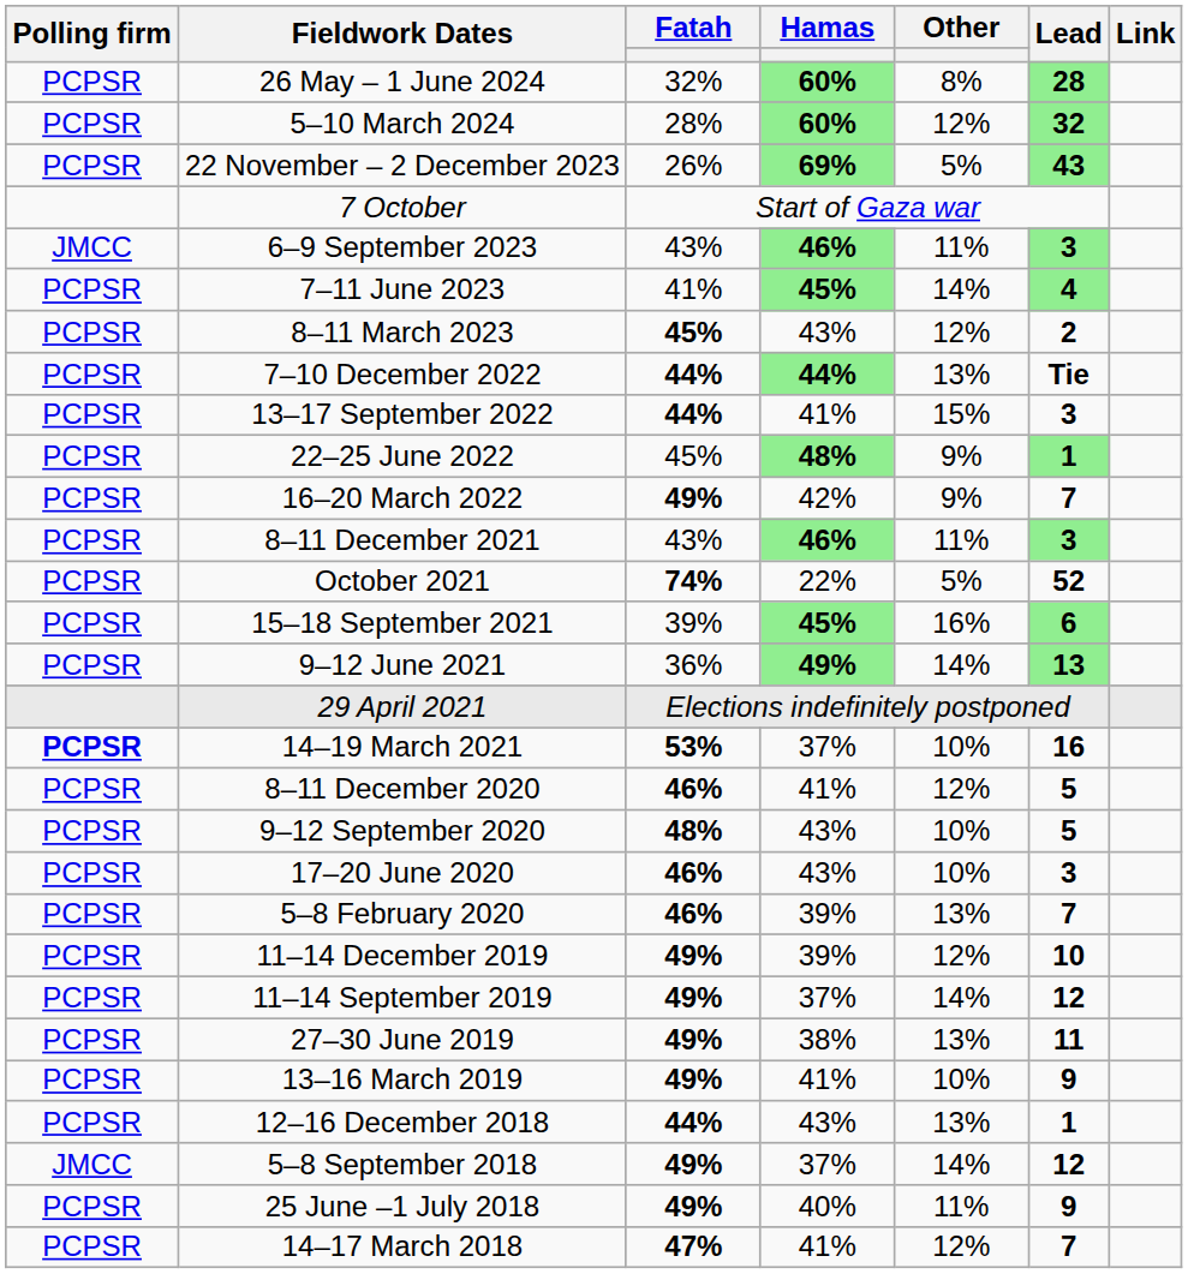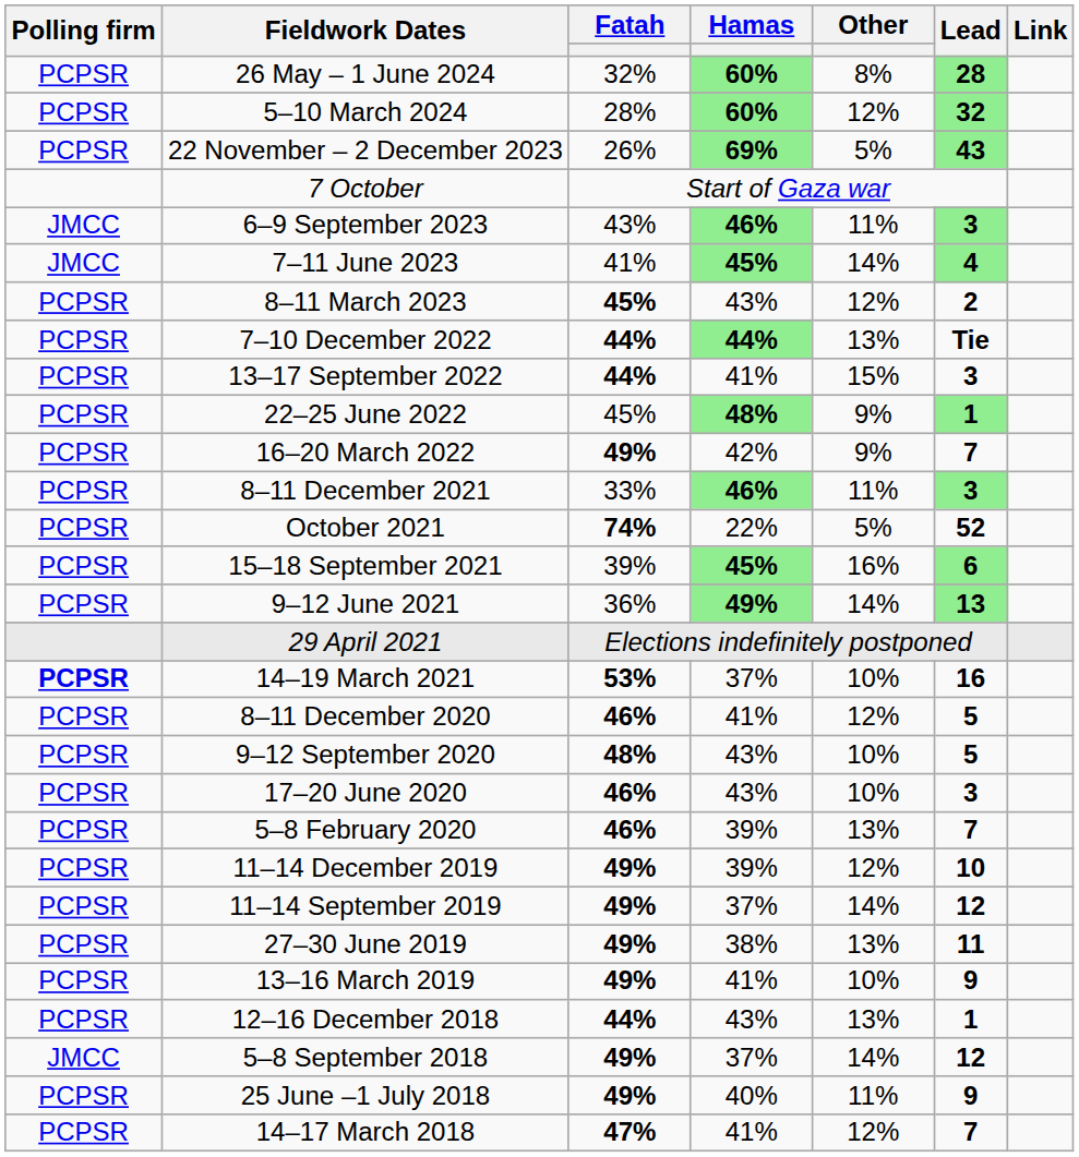7–11 June 2023 | Polling firm: PCPSR -> JMCC
8–11 December 2021 | Fatah: 43% -> 33%
